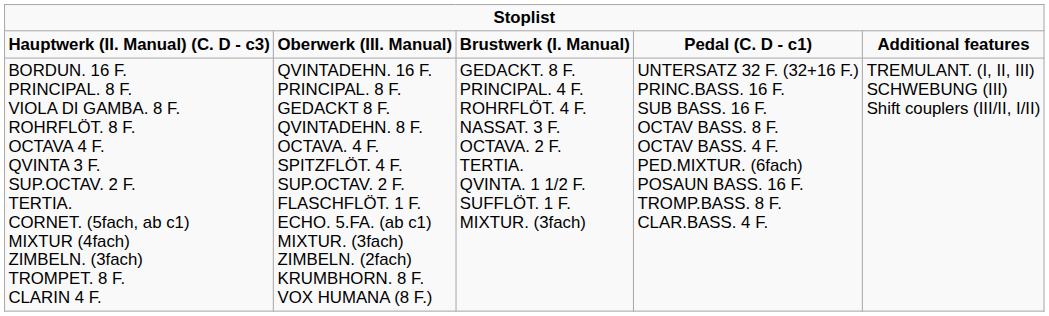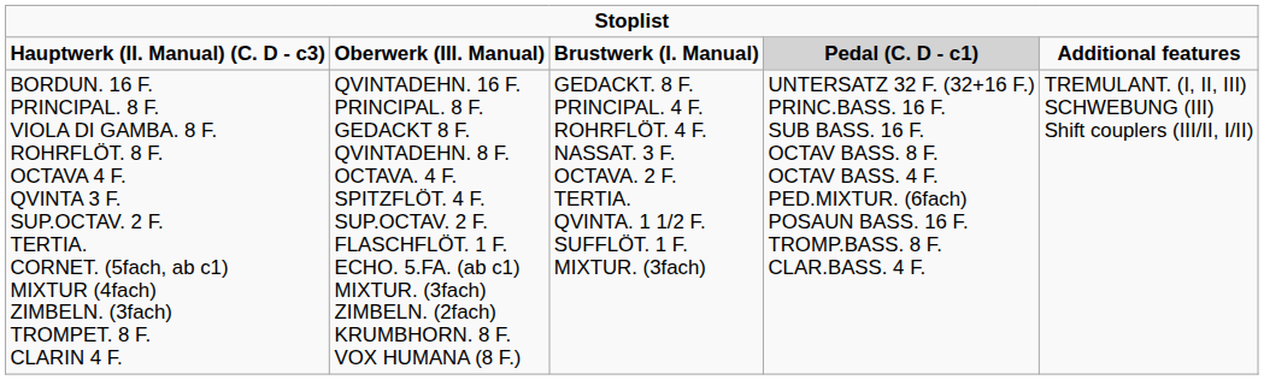Hauptwerk (II. Manual) (C. D - c3) | column 4: no background -> lightgrey background
